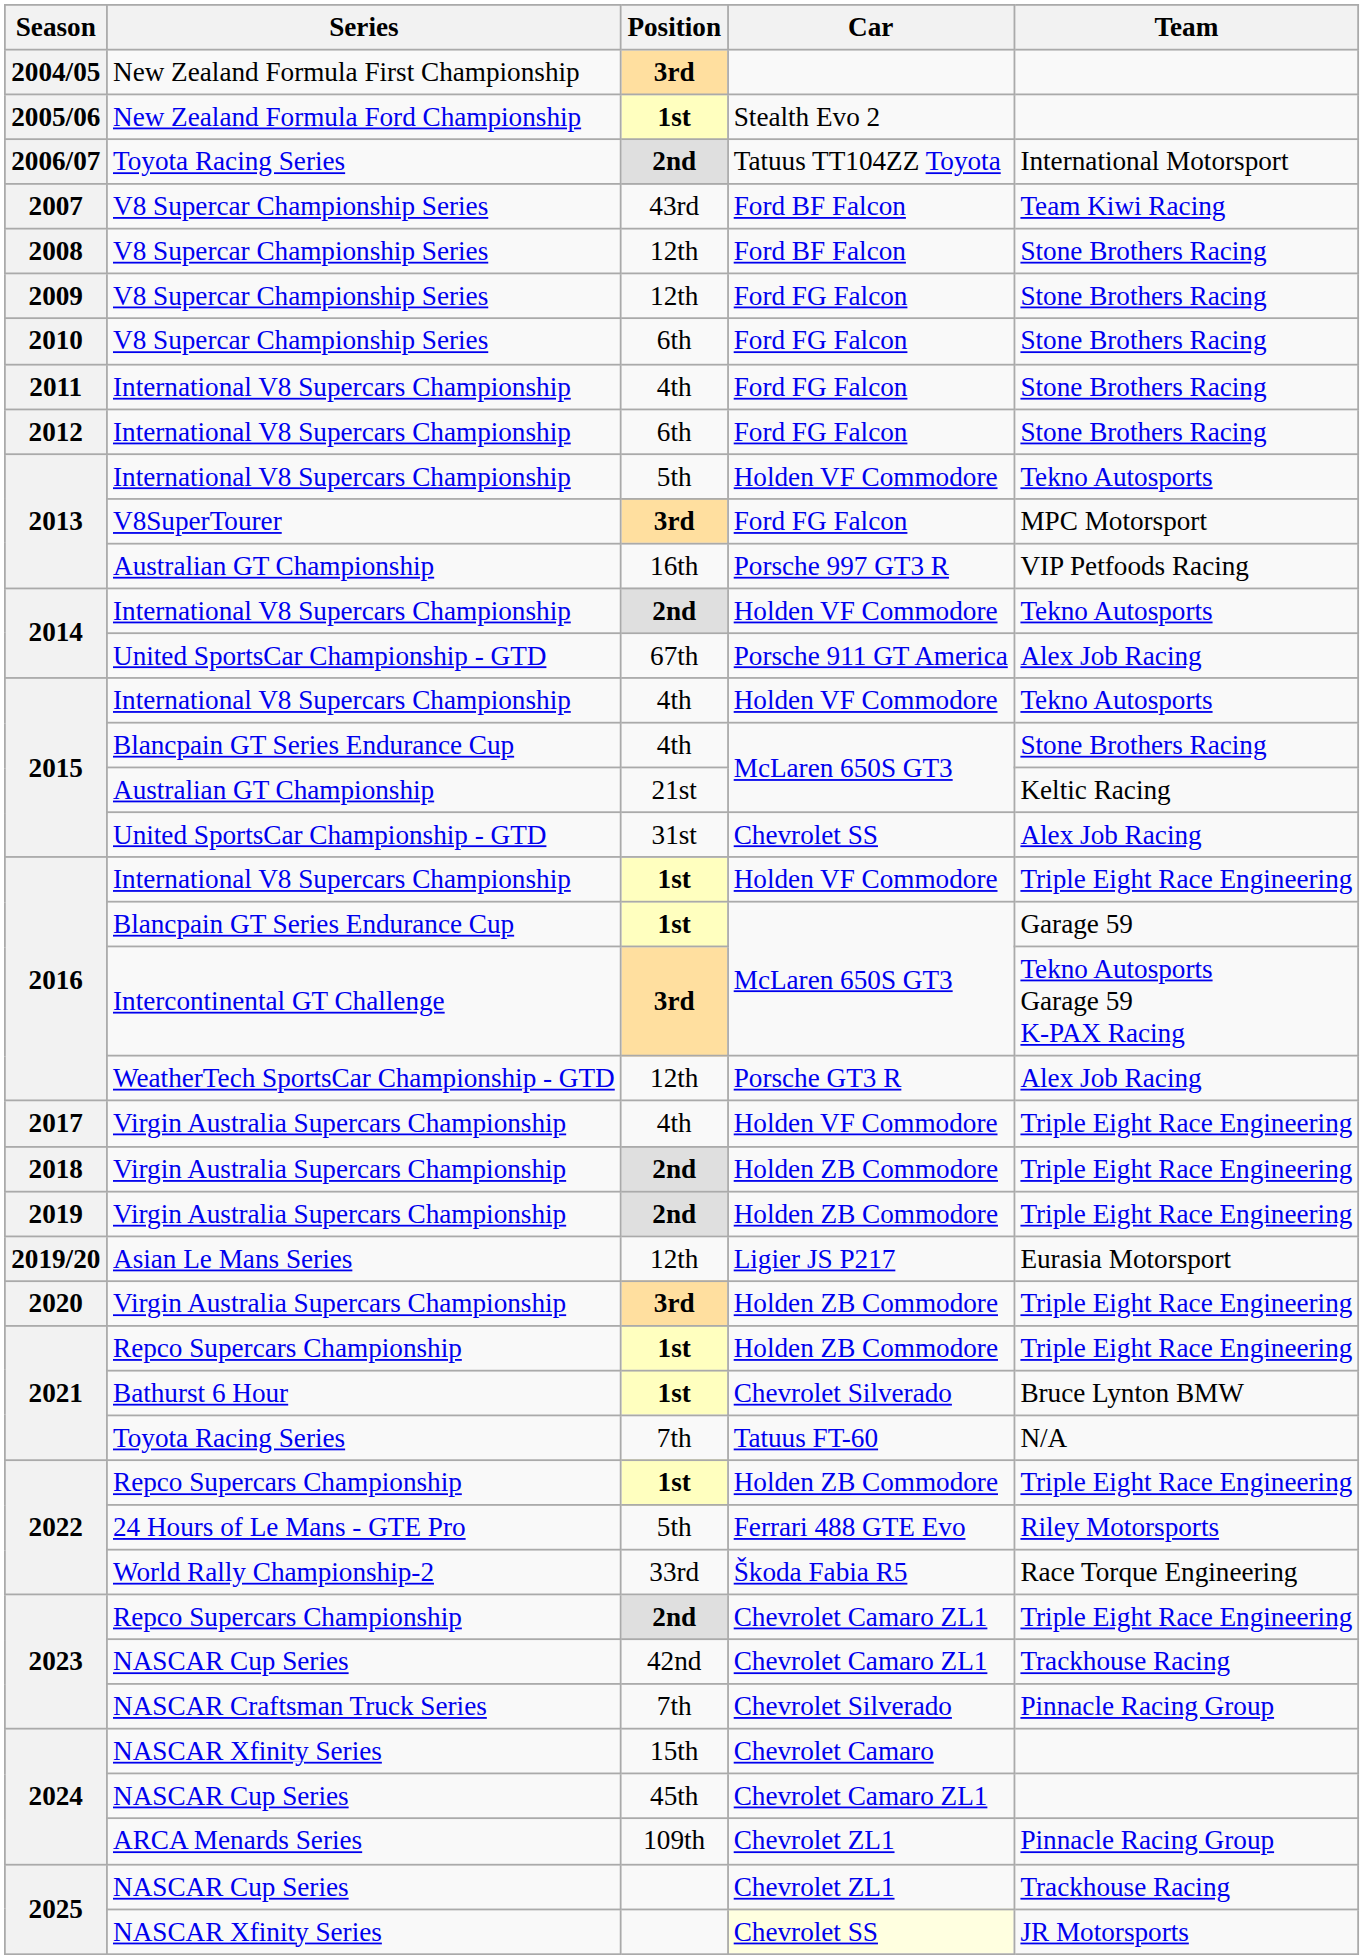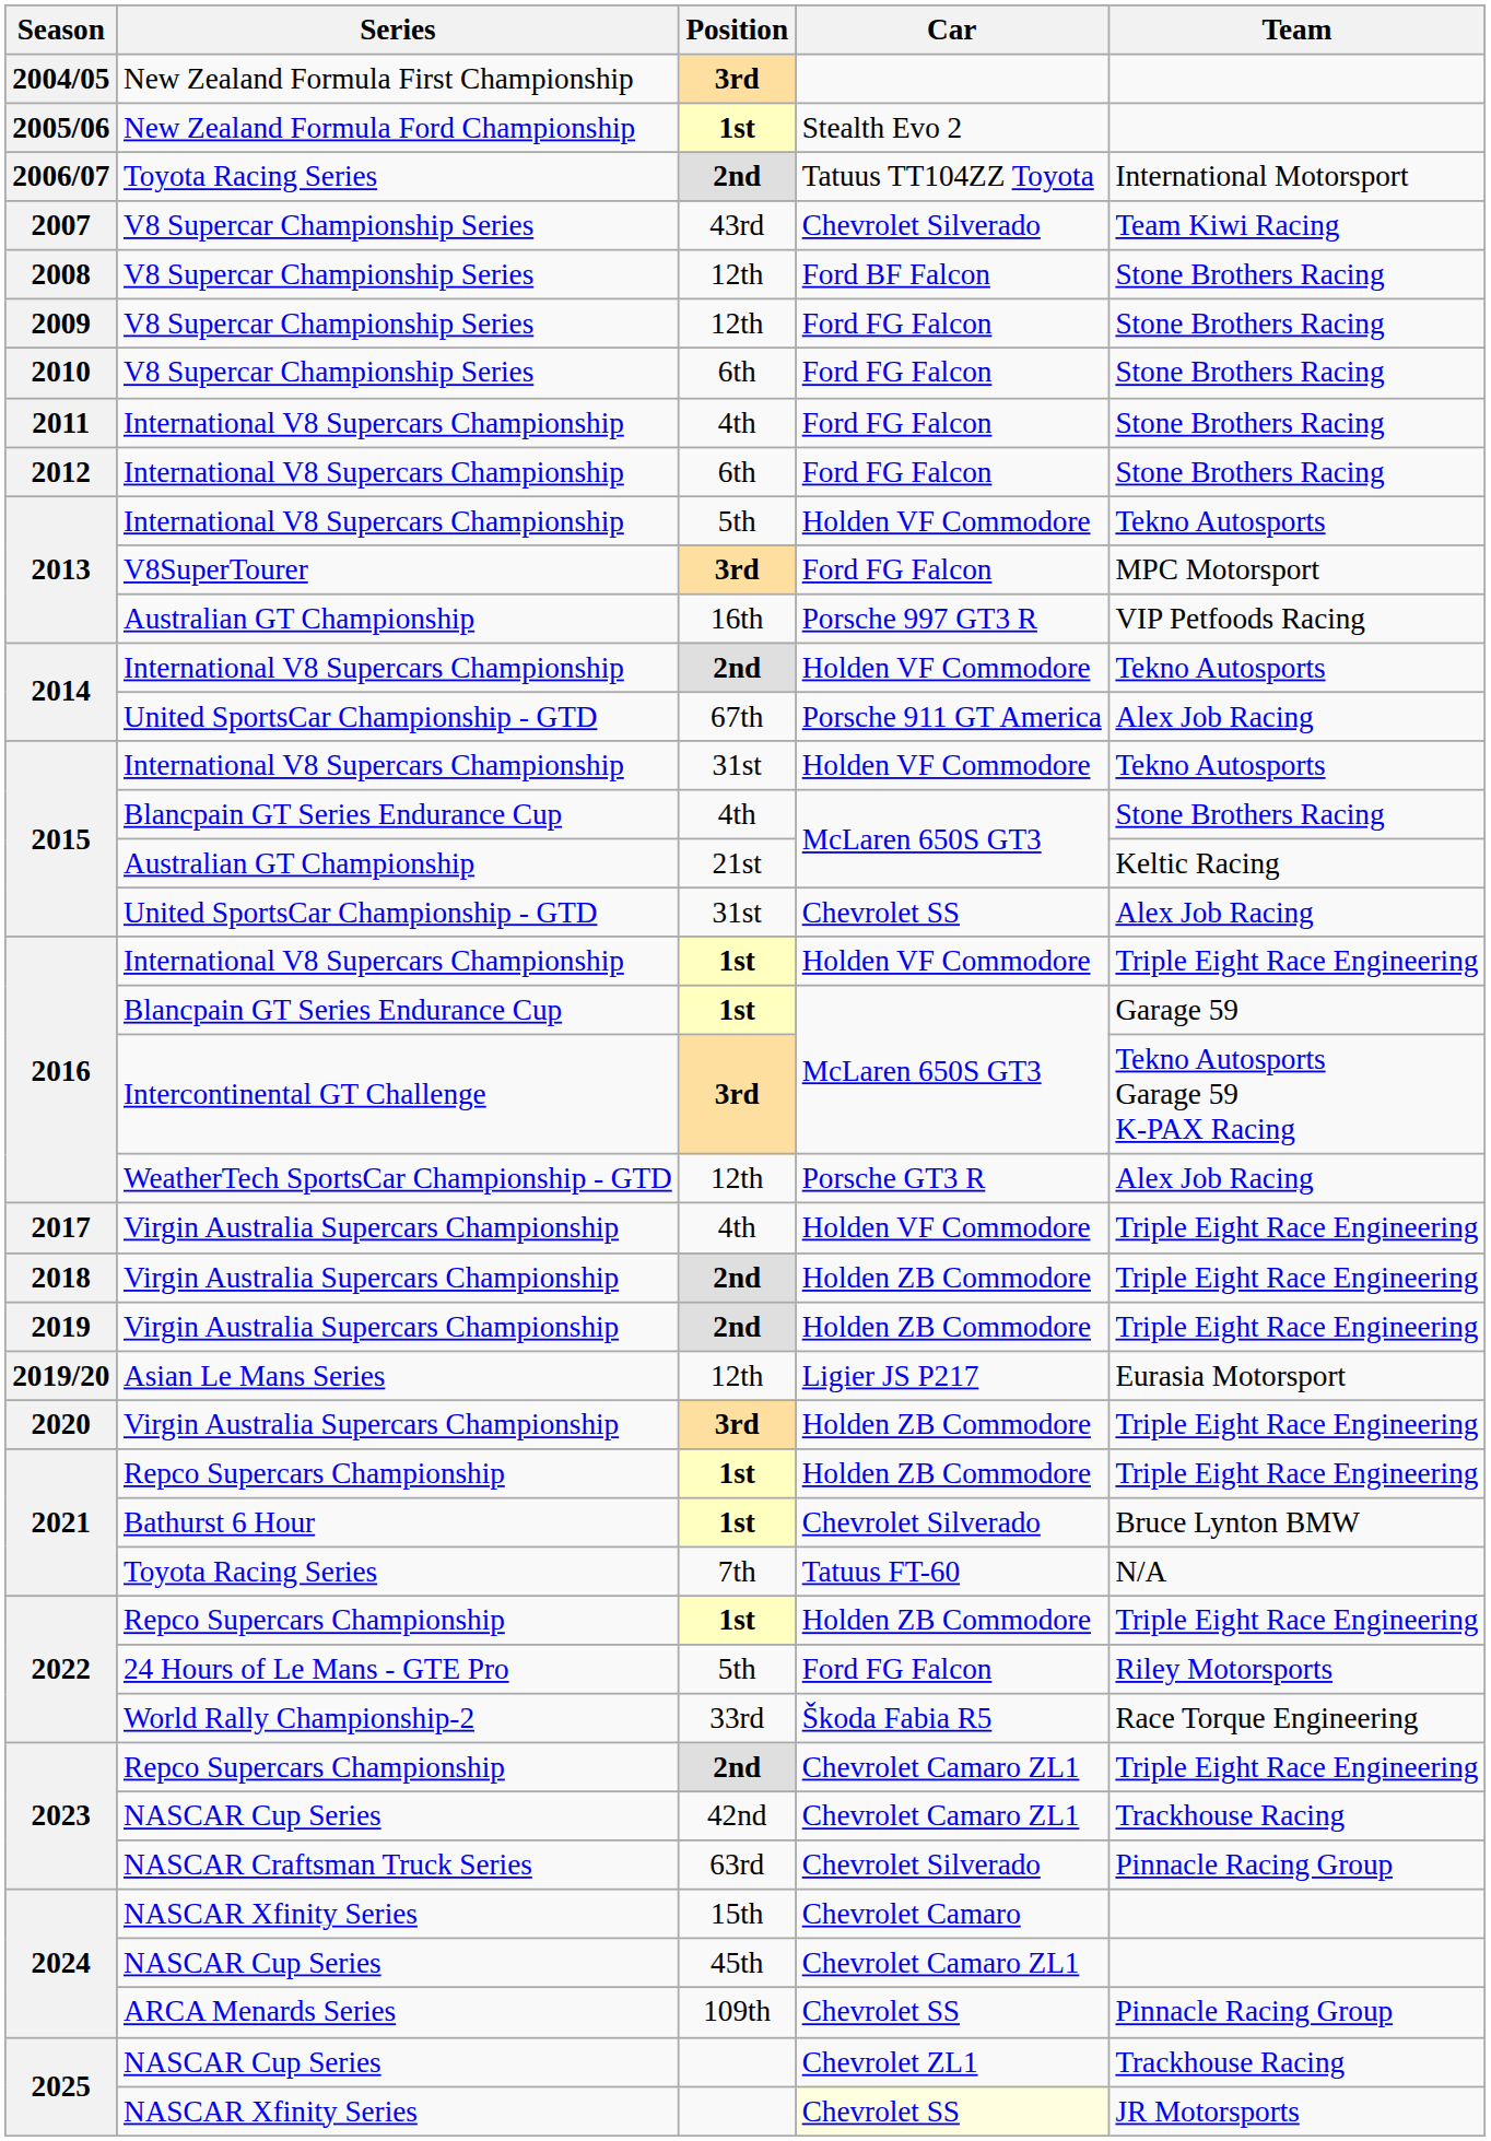2007 | Car: Ford BF Falcon -> Chevrolet Silverado
2015 / International V8 Supercars Championship | Position: 4th -> 31st
2022 / 24 Hours of Le Mans - GTE Pro | Car: Ferrari 488 GTE Evo -> Ford FG Falcon
2023 / NASCAR Craftsman Truck Series | Position: 7th -> 63rd
2024 / ARCA Menards Series | Car: Chevrolet ZL1 -> Chevrolet SS
